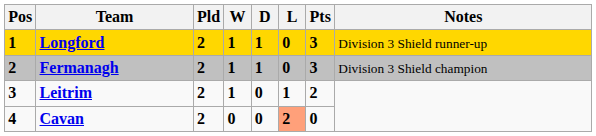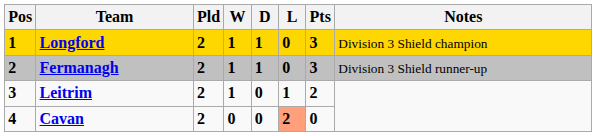Longford | Notes: Division 3 Shield runner-up -> Division 3 Shield champion
Fermanagh | Notes: Division 3 Shield champion -> Division 3 Shield runner-up
